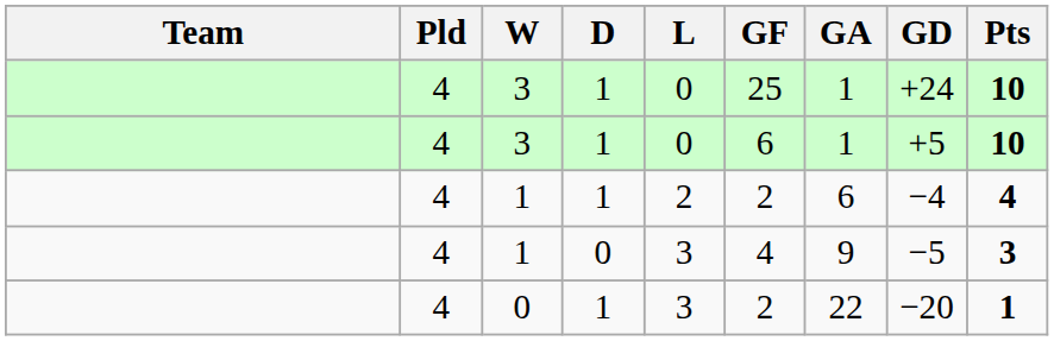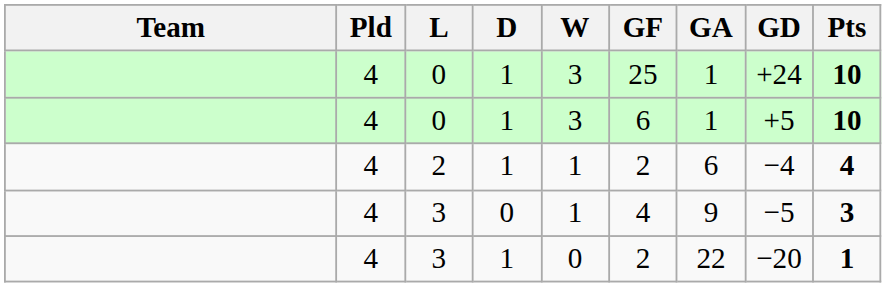columns swapped: W <-> L
